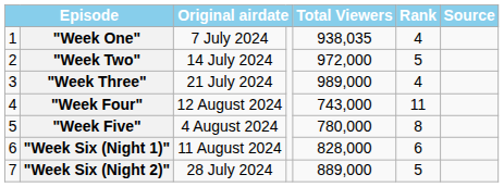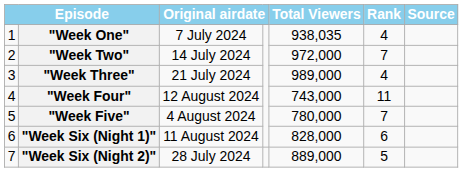"Week Two" | Rank: 5 -> 7
"Week Five" | Rank: 8 -> 7
